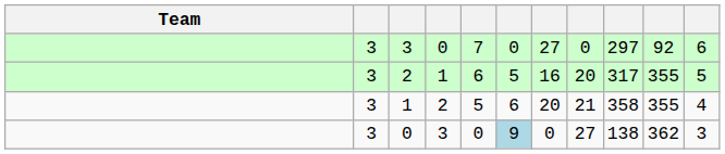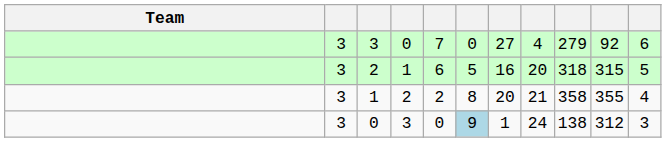row 2 | column 8: 0 -> 4
row 2 | column 9: 297 -> 279
row 3 | column 9: 317 -> 318
row 3 | column 10: 355 -> 315
row 4 | column 5: 5 -> 2
row 4 | column 6: 6 -> 8
row 5 | column 7: 0 -> 1
row 5 | column 8: 27 -> 24
row 5 | column 10: 362 -> 312
